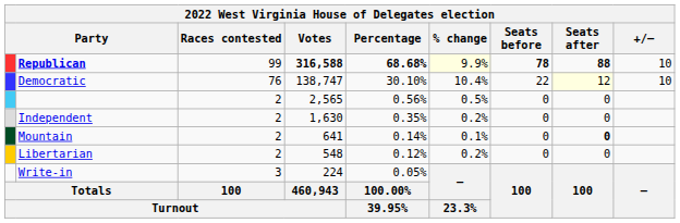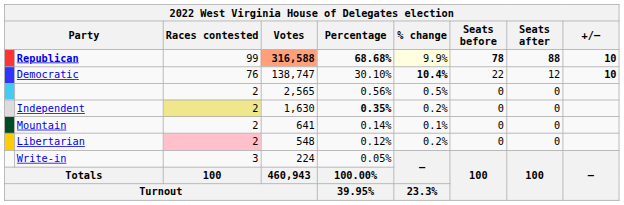Republican | Votes: no background -> lightsalmon background
Republican | +/–: normal -> bold
Democratic | % change: normal -> bold
Democratic | Seats after: lightyellow background -> no background
Democratic | +/–: normal -> bold
Independent | Races contested: no background -> khaki background
Independent | Percentage: normal -> bold
Mountain | Seats after: bold -> normal
Libertarian | Races contested: no background -> pink background
